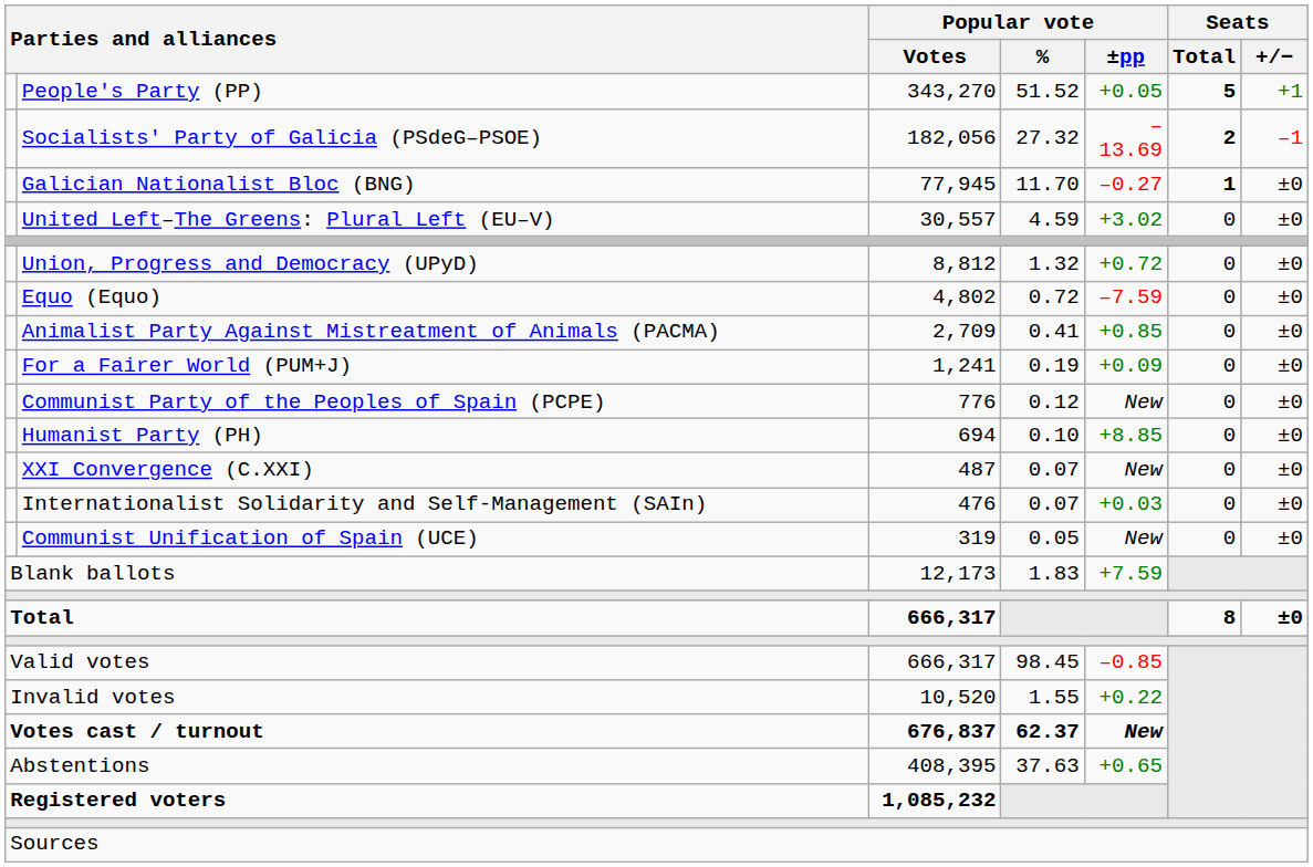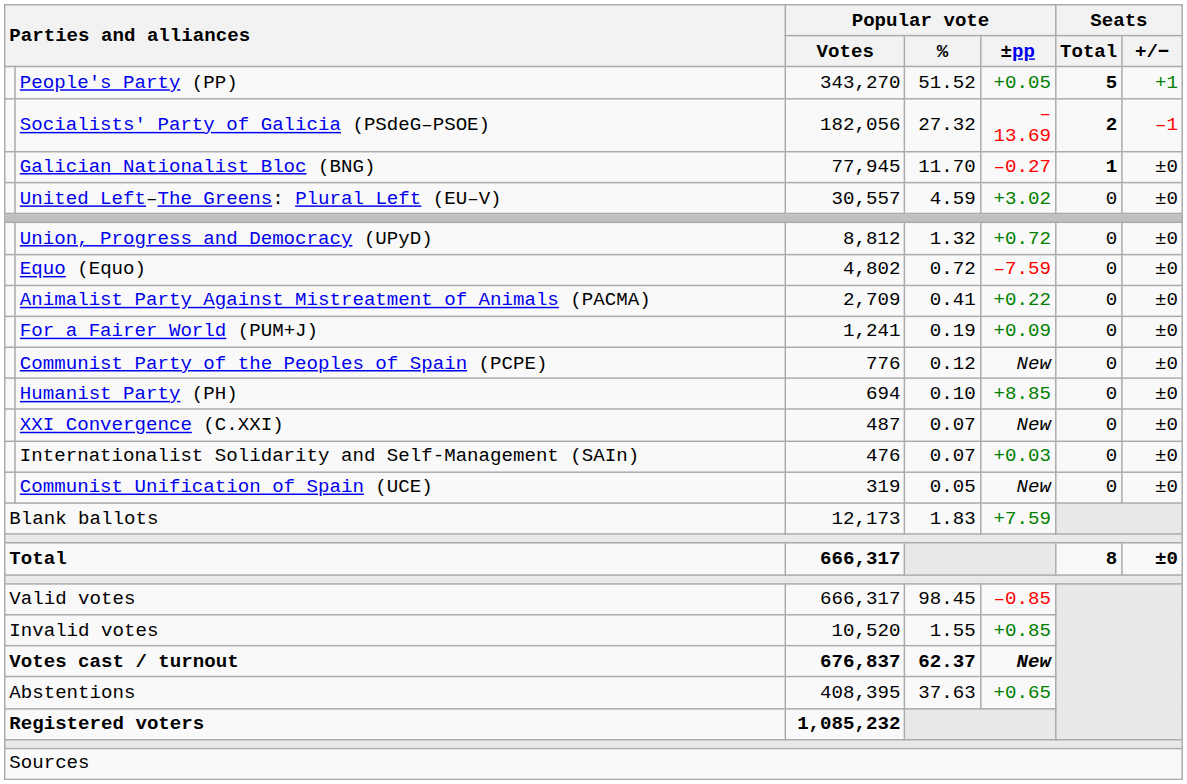Animalist Party Against Mistreatment of Animals (PACMA) | Popular vote / ±pp: +0.85 -> +0.22
Invalid votes | Popular vote / ±pp: +0.22 -> +0.85
